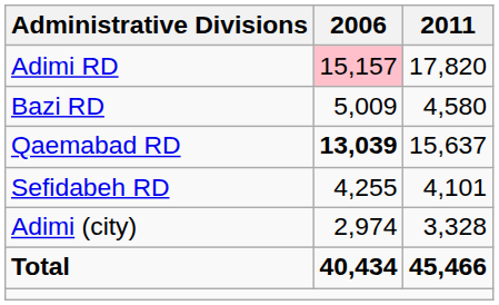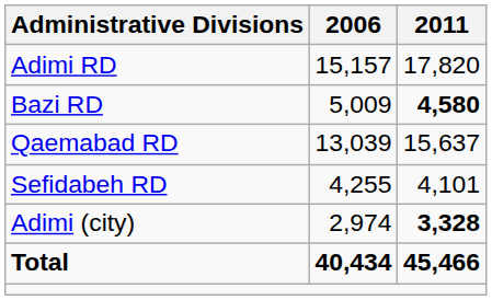Adimi RD | 2006: pink background -> no background
Bazi RD | 2011: normal -> bold
Qaemabad RD | 2006: bold -> normal
Adimi (city) | 2011: normal -> bold
